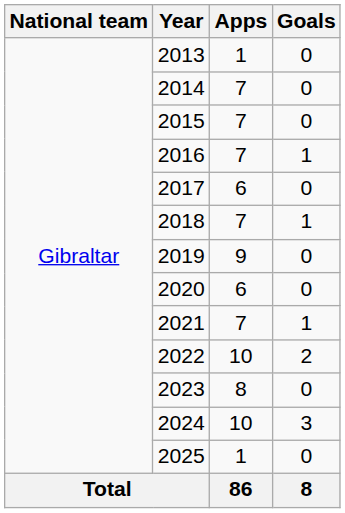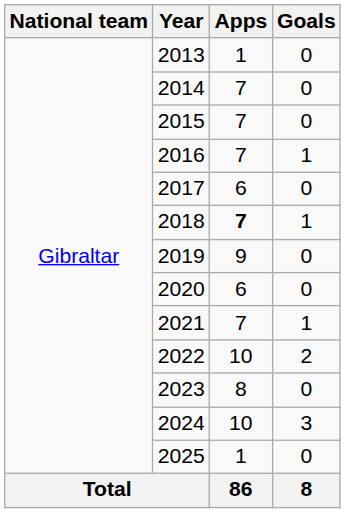2018 | Apps: normal -> bold
